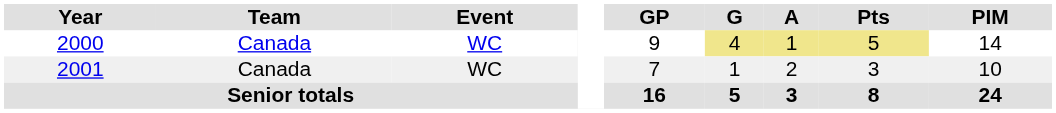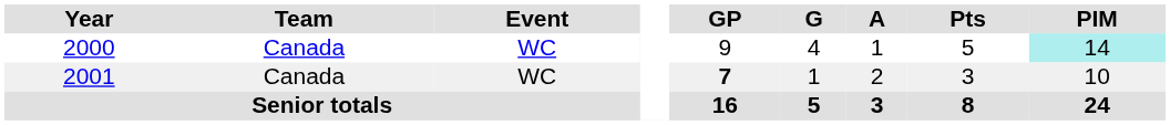2000 | G: khaki background -> no background
2000 | A: khaki background -> no background
2000 | Pts: khaki background -> no background
2000 | PIM: no background -> paleturquoise background
2001 | GP: normal -> bold
